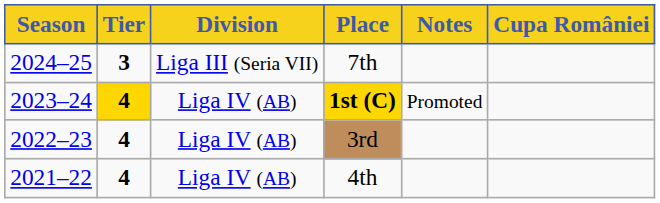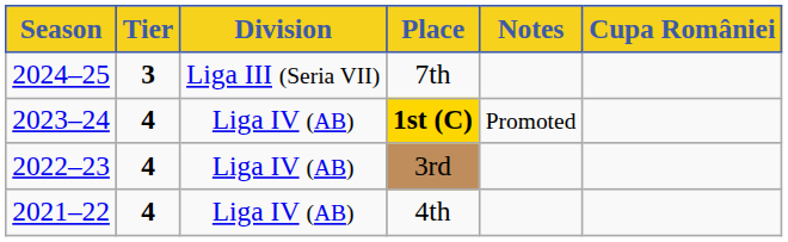1st (C) | Tier: gold background -> no background
